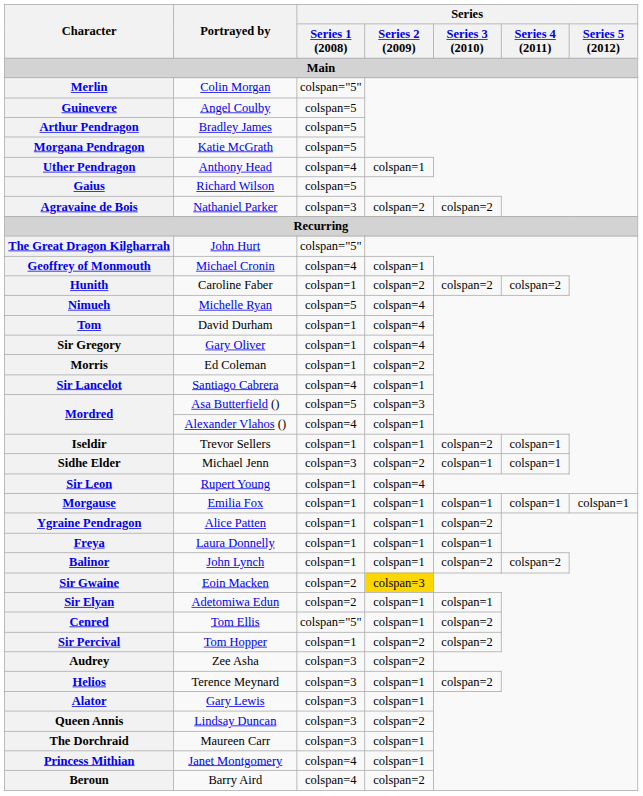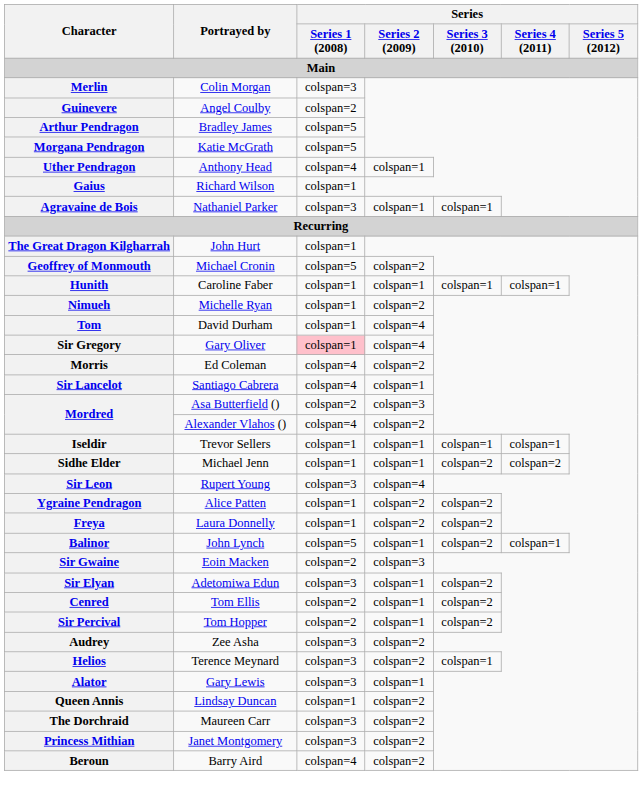Merlin | Series / Series 1 (2008): colspan="5" -> colspan=3
Guinevere | Series / Series 1 (2008): colspan=5 -> colspan=2
Gaius | Series / Series 1 (2008): colspan=5 -> colspan=1
Agravaine de Bois | Series / Series 2 (2009): colspan=2 -> colspan=1
Agravaine de Bois | Series / Series 3 (2010): colspan=2 -> colspan=1
The Great Dragon Kilgharrah | Series / Series 1 (2008): colspan="5" -> colspan=1
Geoffrey of Monmouth | Series / Series 1 (2008): colspan=4 -> colspan=5
Geoffrey of Monmouth | Series / Series 2 (2009): colspan=1 -> colspan=2
Hunith | Series / Series 2 (2009): colspan=2 -> colspan=1
Hunith | Series / Series 3 (2010): colspan=2 -> colspan=1
Hunith | Series / Series 4 (2011): colspan=2 -> colspan=1
Nimueh | Series / Series 1 (2008): colspan=5 -> colspan=1
Nimueh | Series / Series 2 (2009): colspan=4 -> colspan=2
Sir Gregory | Series / Series 1 (2008): no background -> pink background
Morris | Series / Series 1 (2008): colspan=1 -> colspan=4
Mordred / Asa Butterfield () | Series / Series 1 (2008): colspan=5 -> colspan=2
Mordred / Alexander Vlahos () | Series / Series 2 (2009): colspan=1 -> colspan=2
Iseldir | Series / Series 3 (2010): colspan=2 -> colspan=1
Sidhe Elder | Series / Series 1 (2008): colspan=3 -> colspan=1
Sidhe Elder | Series / Series 2 (2009): colspan=2 -> colspan=1
Sidhe Elder | Series / Series 3 (2010): colspan=1 -> colspan=2
Sidhe Elder | Series / Series 4 (2011): colspan=1 -> colspan=2
Sir Leon | Series / Series 1 (2008): colspan=1 -> colspan=3
- row: Morgause | Emilia Fox | colspan=1 | colspan=1 | colspan=1 | colspan=1 | colspan=1
Ygraine Pendragon | Series / Series 2 (2009): colspan=1 -> colspan=2
Freya | Series / Series 2 (2009): colspan=1 -> colspan=2
Freya | Series / Series 3 (2010): colspan=1 -> colspan=2
Balinor | Series / Series 1 (2008): colspan=1 -> colspan=5
Balinor | Series / Series 4 (2011): colspan=2 -> colspan=1
Sir Gwaine | Series / Series 2 (2009): gold background -> no background
Sir Elyan | Series / Series 1 (2008): colspan=2 -> colspan=3
Sir Elyan | Series / Series 3 (2010): colspan=1 -> colspan=2
Cenred | Series / Series 1 (2008): colspan="5" -> colspan=2
Sir Percival | Series / Series 1 (2008): colspan=1 -> colspan=2
Sir Percival | Series / Series 2 (2009): colspan=2 -> colspan=1
Helios | Series / Series 2 (2009): colspan=1 -> colspan=2
Helios | Series / Series 3 (2010): colspan=2 -> colspan=1
Queen Annis | Series / Series 1 (2008): colspan=3 -> colspan=1
The Dorchraid | Series / Series 2 (2009): colspan=1 -> colspan=2
Princess Mithian | Series / Series 1 (2008): colspan=4 -> colspan=3
Princess Mithian | Series / Series 2 (2009): colspan=1 -> colspan=2
